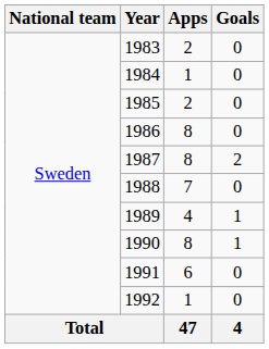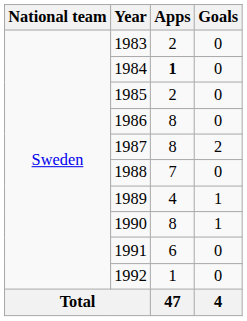1984 | Apps: normal -> bold
